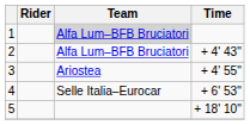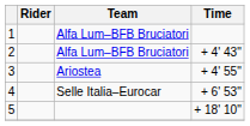1 | Team: lightgrey background -> no background
